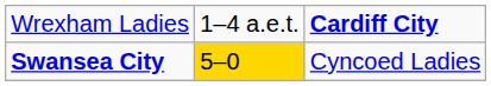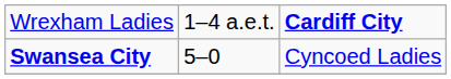Swansea City | column 2: gold background -> no background
